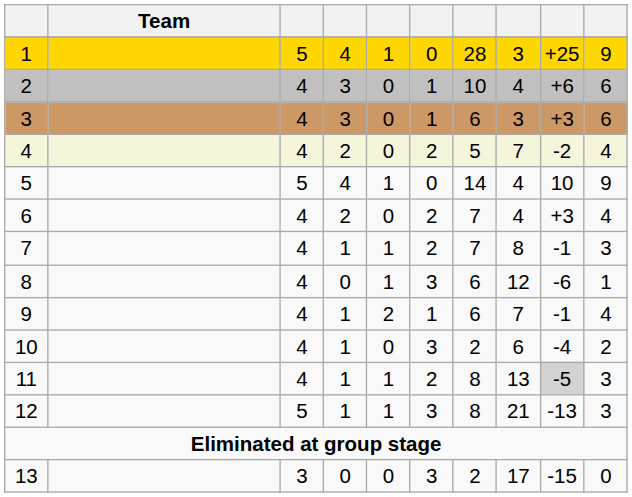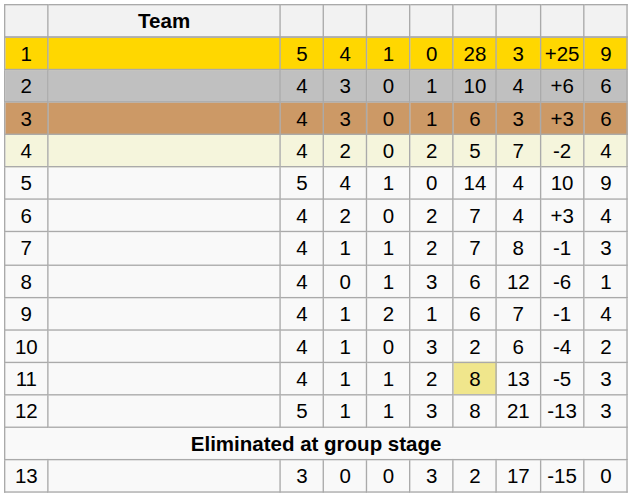11 | column 7: no background -> khaki background
11 | column 9: lightgrey background -> no background
